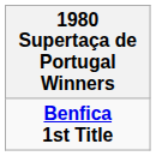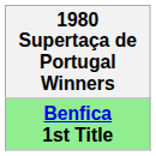row 2 | column 1: no background -> lightgreen background
